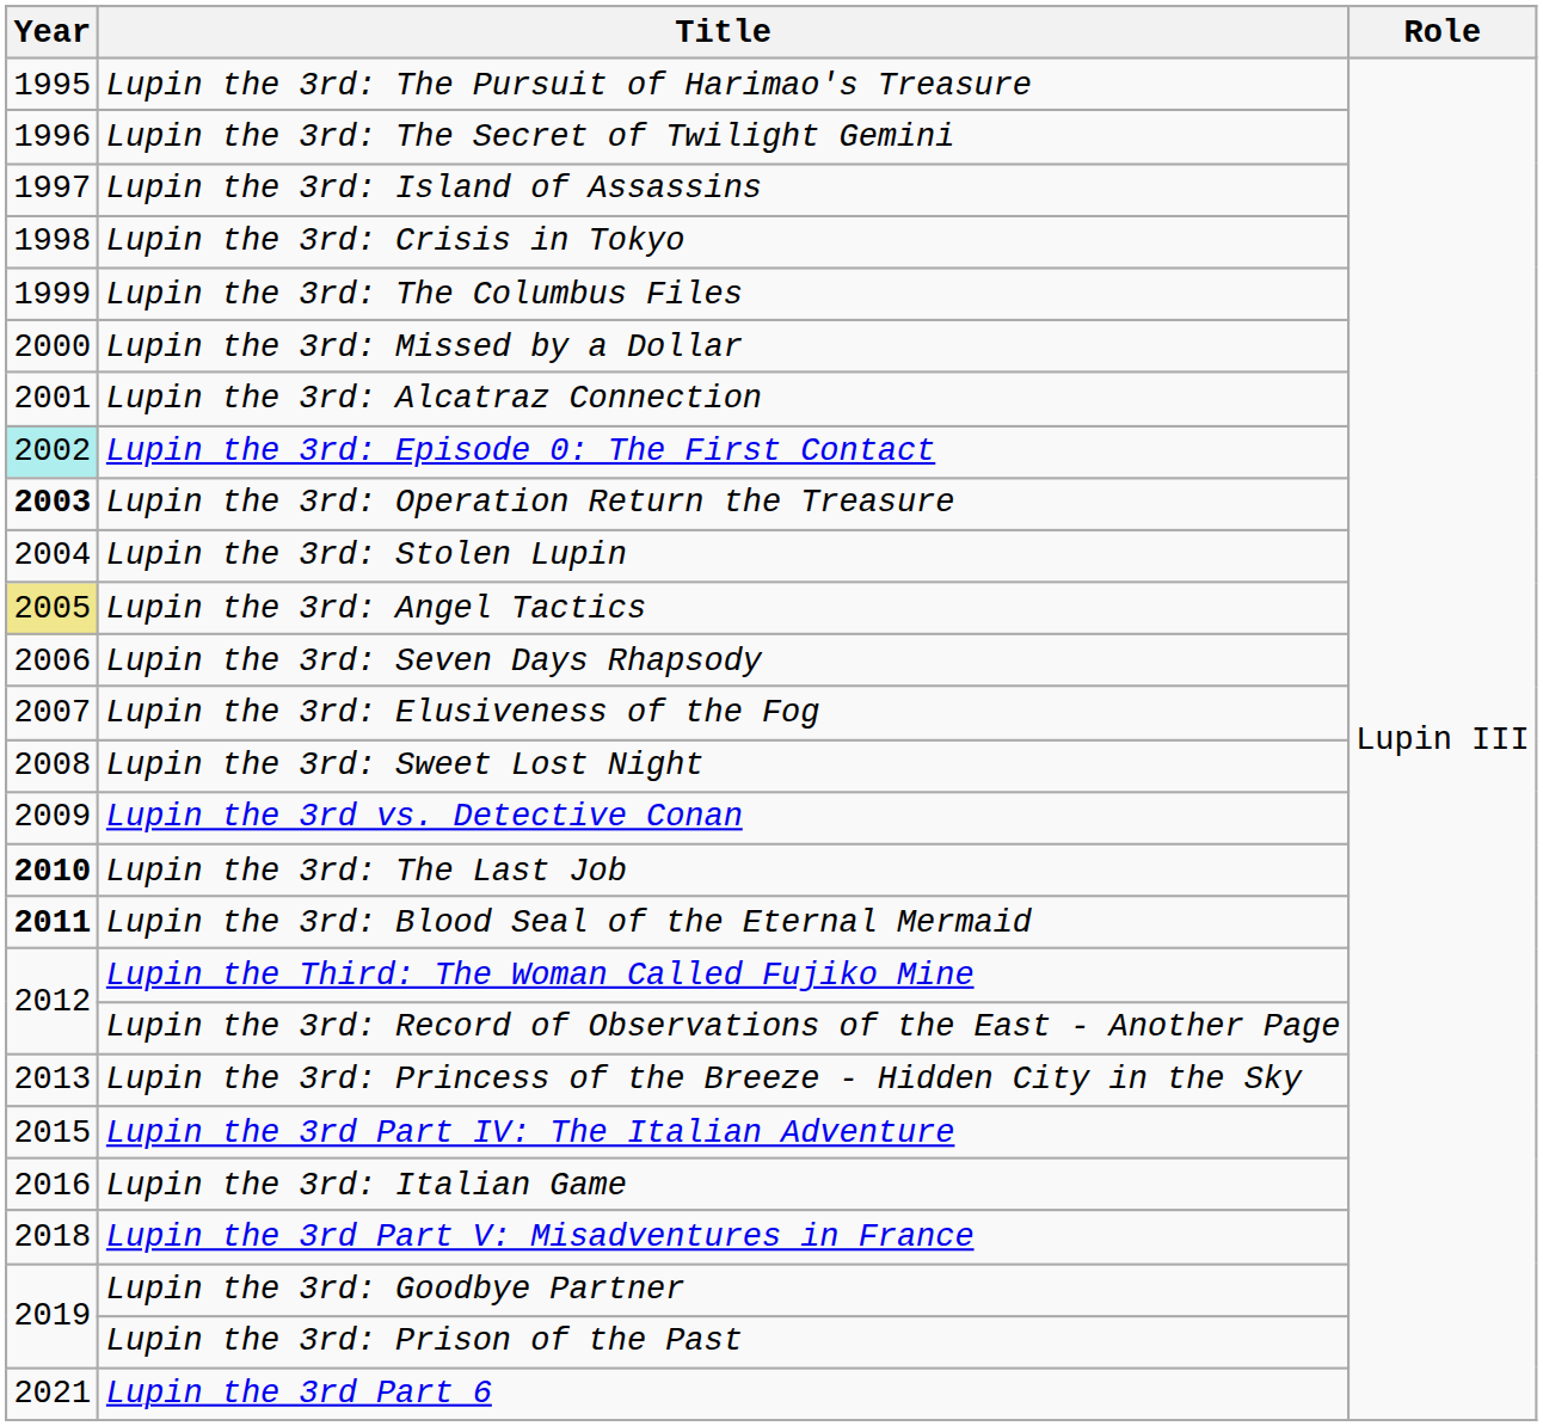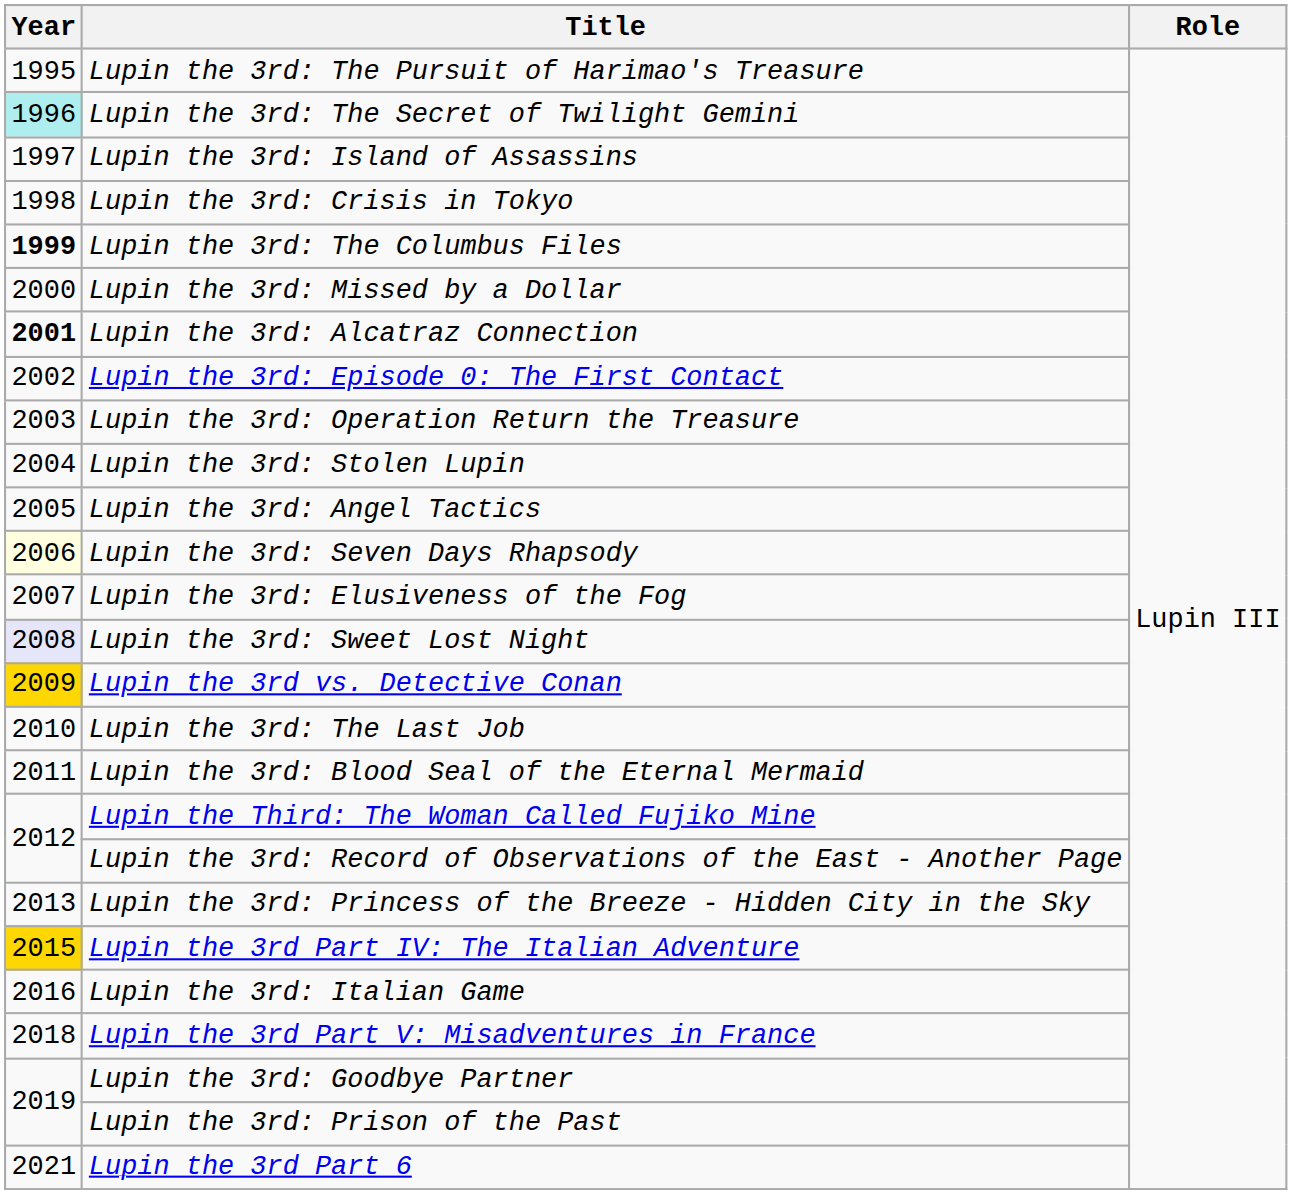Lupin the 3rd: The Secret of Twilight Gemini | Year: no background -> paleturquoise background
Lupin the 3rd: The Columbus Files | Year: normal -> bold
Lupin the 3rd: Alcatraz Connection | Year: normal -> bold
Lupin the 3rd: Episode 0: The First Contact | Year: paleturquoise background -> no background
Lupin the 3rd: Operation Return the Treasure | Year: bold -> normal
Lupin the 3rd: Angel Tactics | Year: khaki background -> no background
Lupin the 3rd: Seven Days Rhapsody | Year: no background -> lightyellow background
Lupin the 3rd: Sweet Lost Night | Year: no background -> lavender background
Lupin the 3rd vs. Detective Conan | Year: no background -> gold background
Lupin the 3rd: The Last Job | Year: bold -> normal
Lupin the 3rd: Blood Seal of the Eternal Mermaid | Year: bold -> normal
Lupin the 3rd Part IV: The Italian Adventure | Year: no background -> gold background
